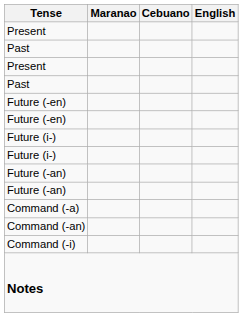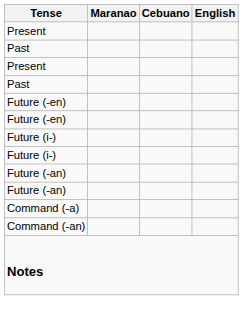- row: Command (-i)
